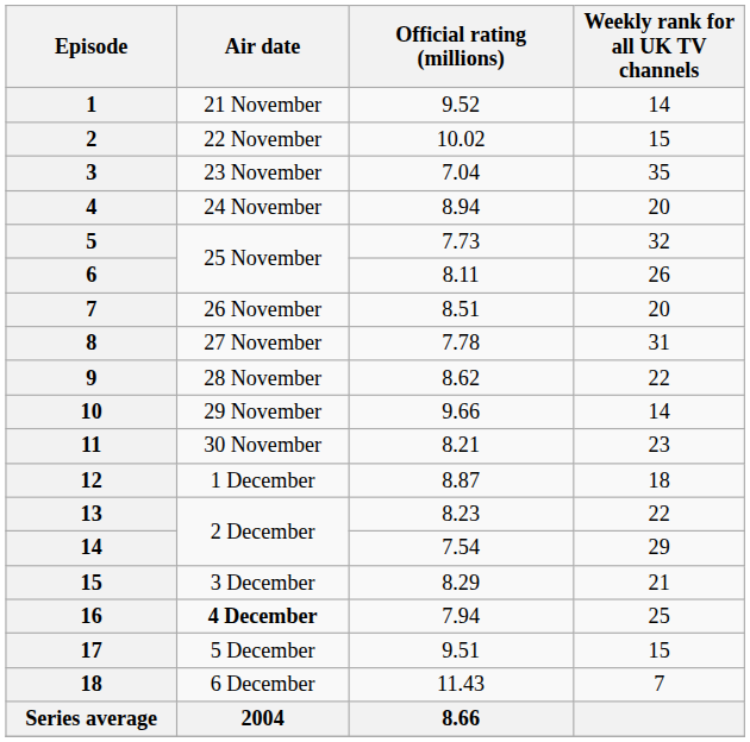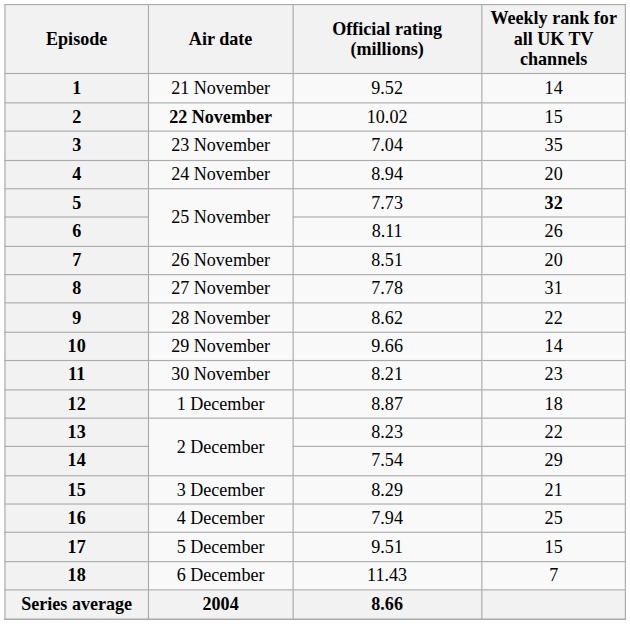2 | Air date: normal -> bold
5 | Weekly rank for all UK TV channels: normal -> bold
16 | Air date: bold -> normal
